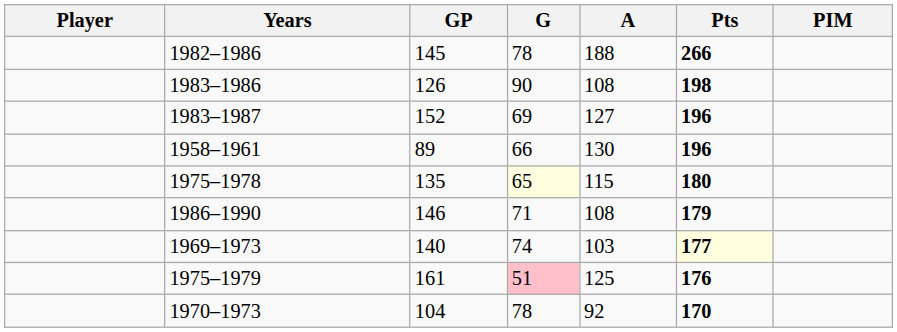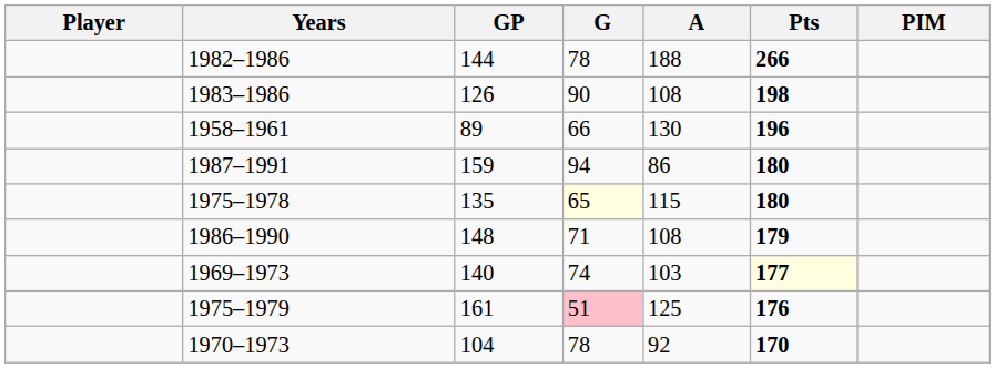1982–1986 | GP: 145 -> 144
- row: 1983–1987 | 152 | 69 | 127 | 196
+ row: 1987–1991 | 159 | 94 | 86 | 180
1986–1990 | GP: 146 -> 148
